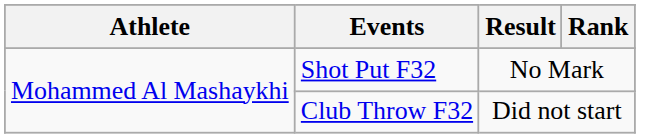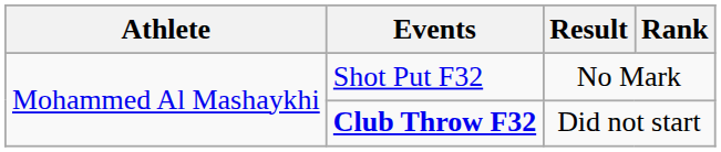Club Throw F32 | Events: normal -> bold
